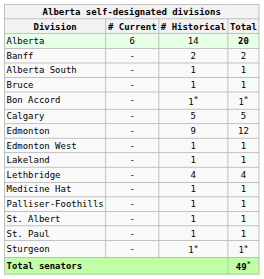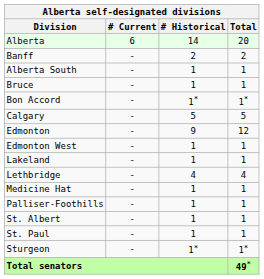Alberta | Total: bold -> normal
